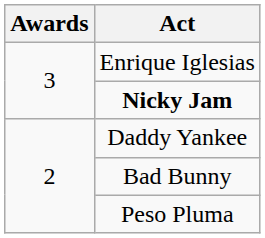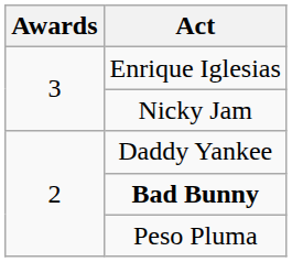Nicky Jam | Act: bold -> normal
Bad Bunny | Act: normal -> bold
